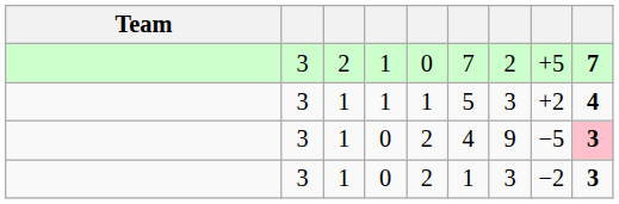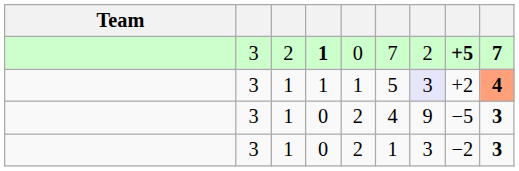row 2 | column 4: normal -> bold
row 2 | column 8: normal -> bold
row 3 | column 7: no background -> lavender background
row 3 | column 9: no background -> lightsalmon background
row 4 | column 9: pink background -> no background
